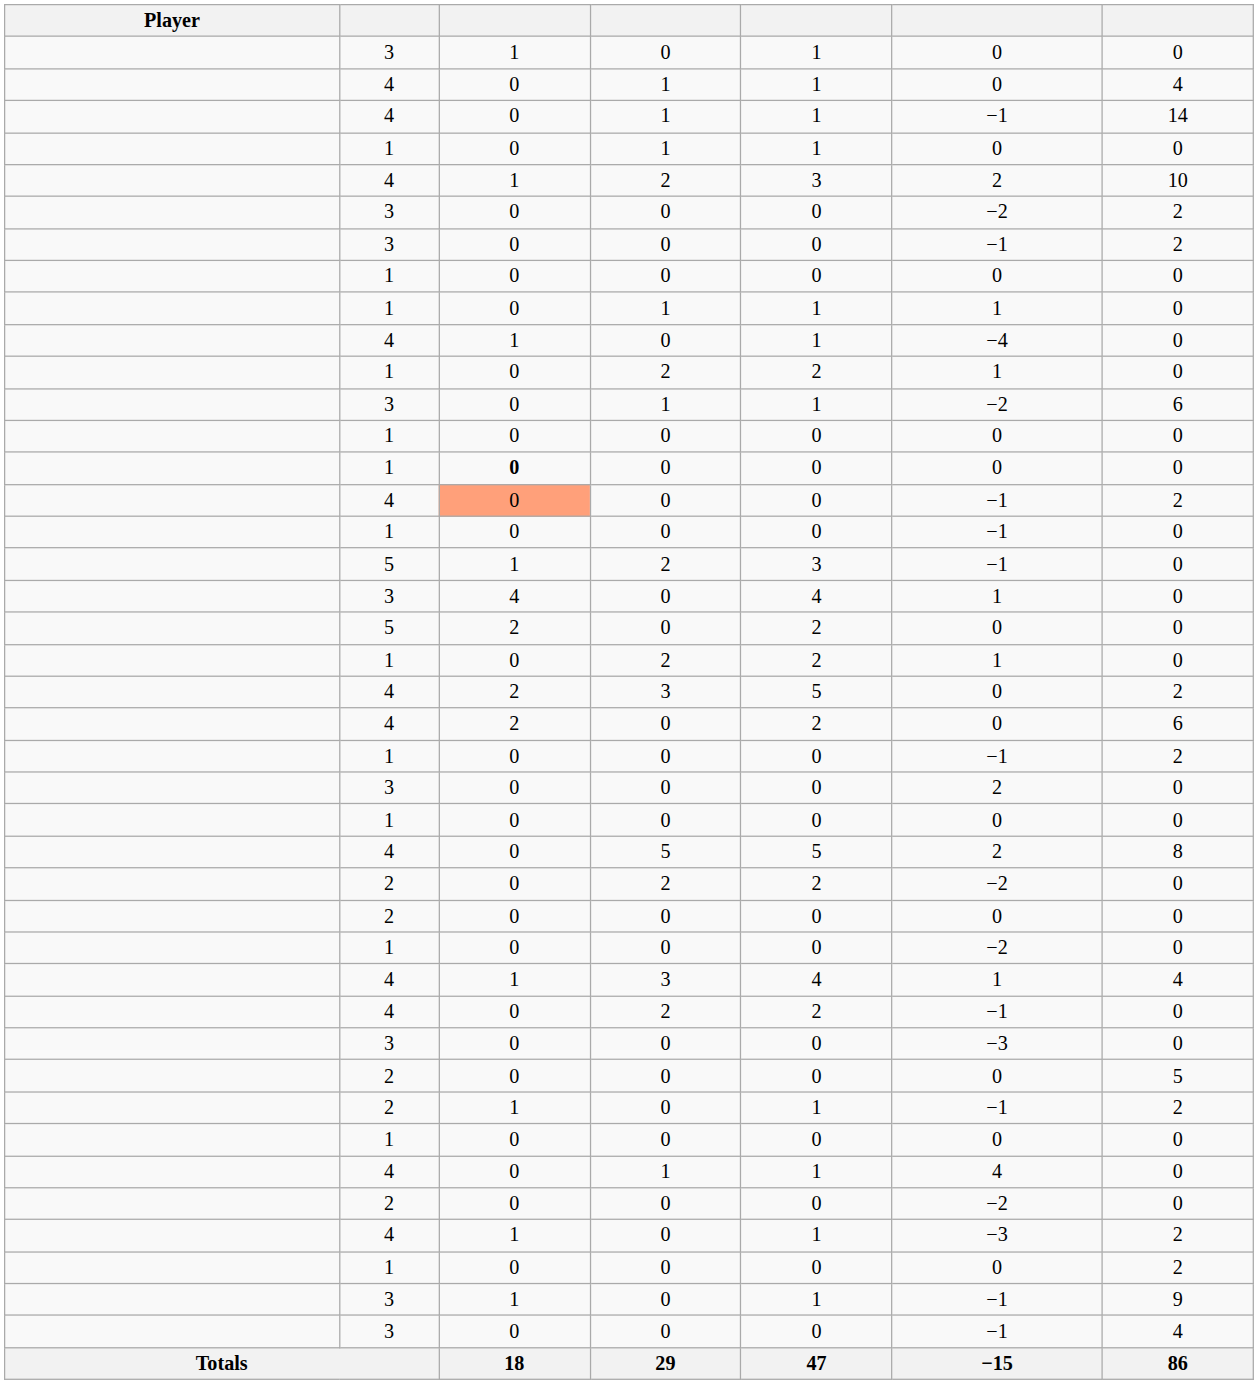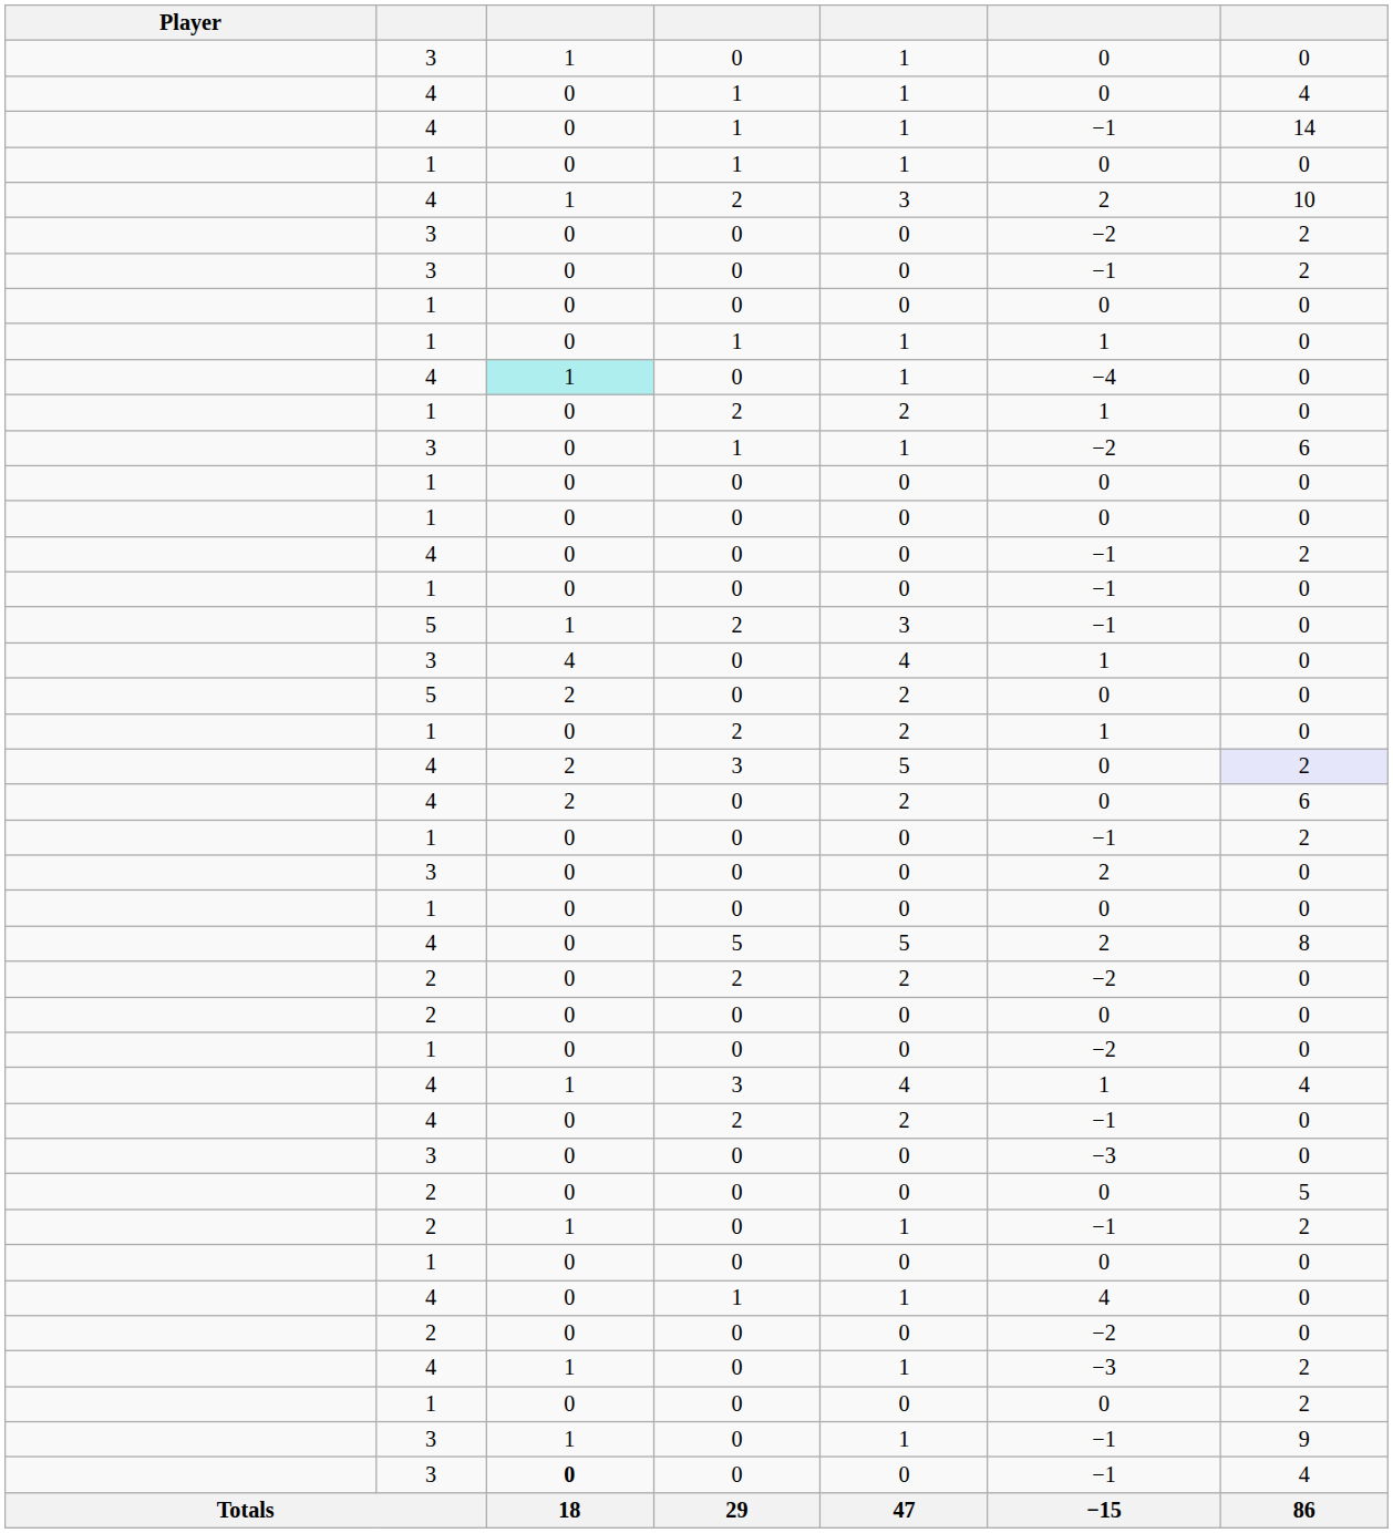row 11 | column 3: no background -> paleturquoise background
row 15 | column 3: bold -> normal
row 16 | column 3: lightsalmon background -> no background
row 22 | column 7: no background -> lavender background
row 42 | column 3: normal -> bold
